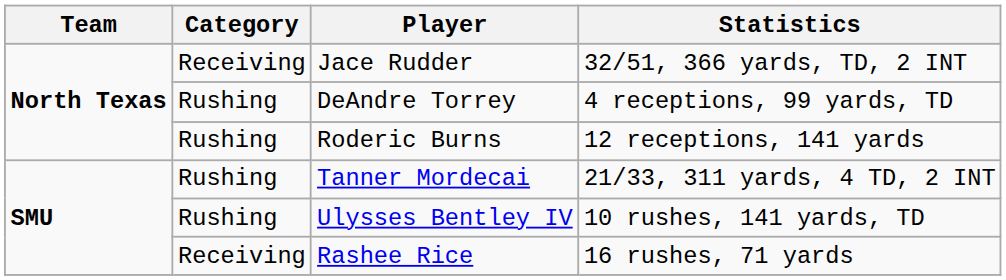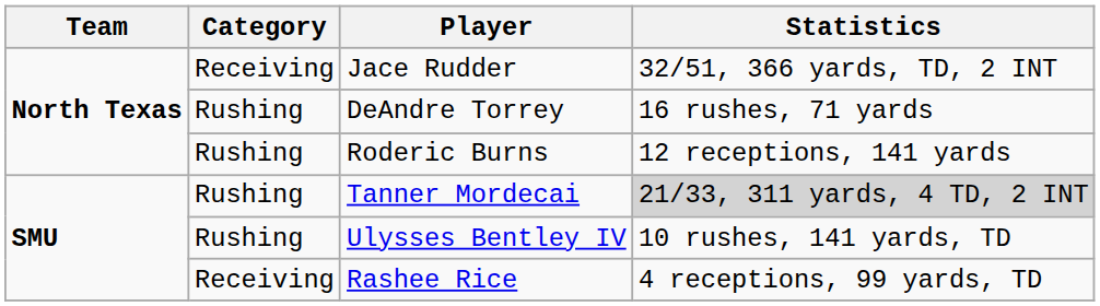DeAndre Torrey | Statistics: 4 receptions, 99 yards, TD -> 16 rushes, 71 yards
Tanner Mordecai | Statistics: no background -> lightgrey background
Rashee Rice | Statistics: 16 rushes, 71 yards -> 4 receptions, 99 yards, TD
